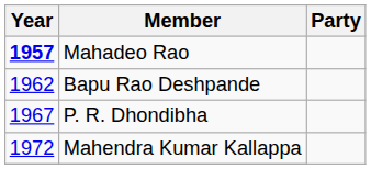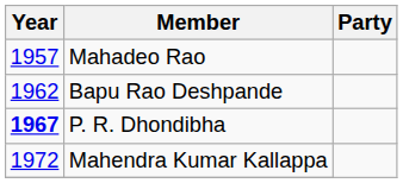Mahadeo Rao | Year: bold -> normal
P. R. Dhondibha | Year: normal -> bold
